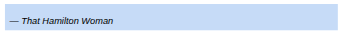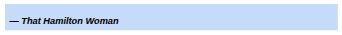row 1 | column 1: normal -> bold
